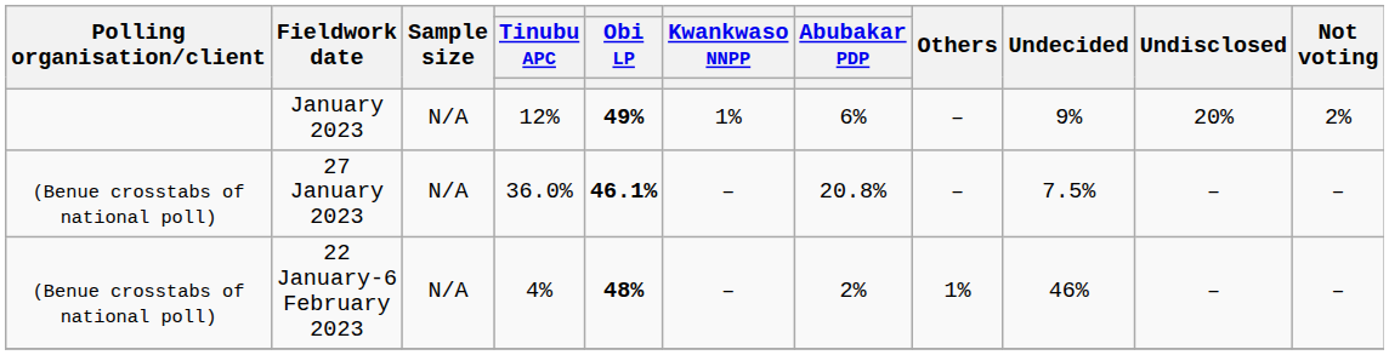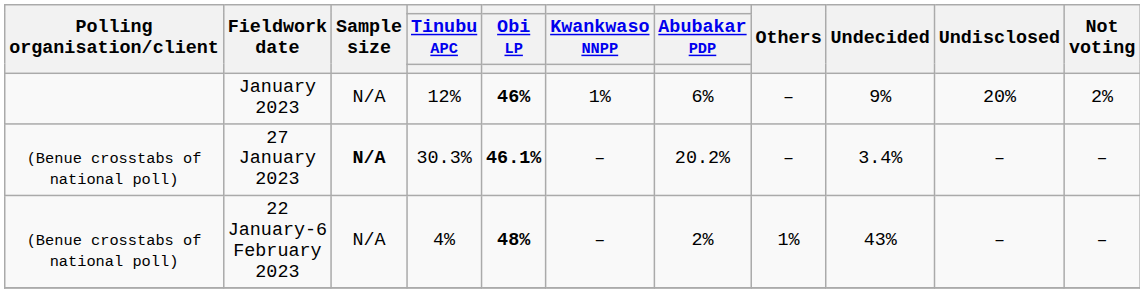January 2023 | Obi LP: 49% -> 46%
27 January 2023 | Sample size: normal -> bold
27 January 2023 | Tinubu APC: 36.0% -> 30.3%
27 January 2023 | Abubakar PDP: 20.8% -> 20.2%
27 January 2023 | Undecided: 7.5% -> 3.4%
22 January-6 February 2023 | Undecided: 46% -> 43%
